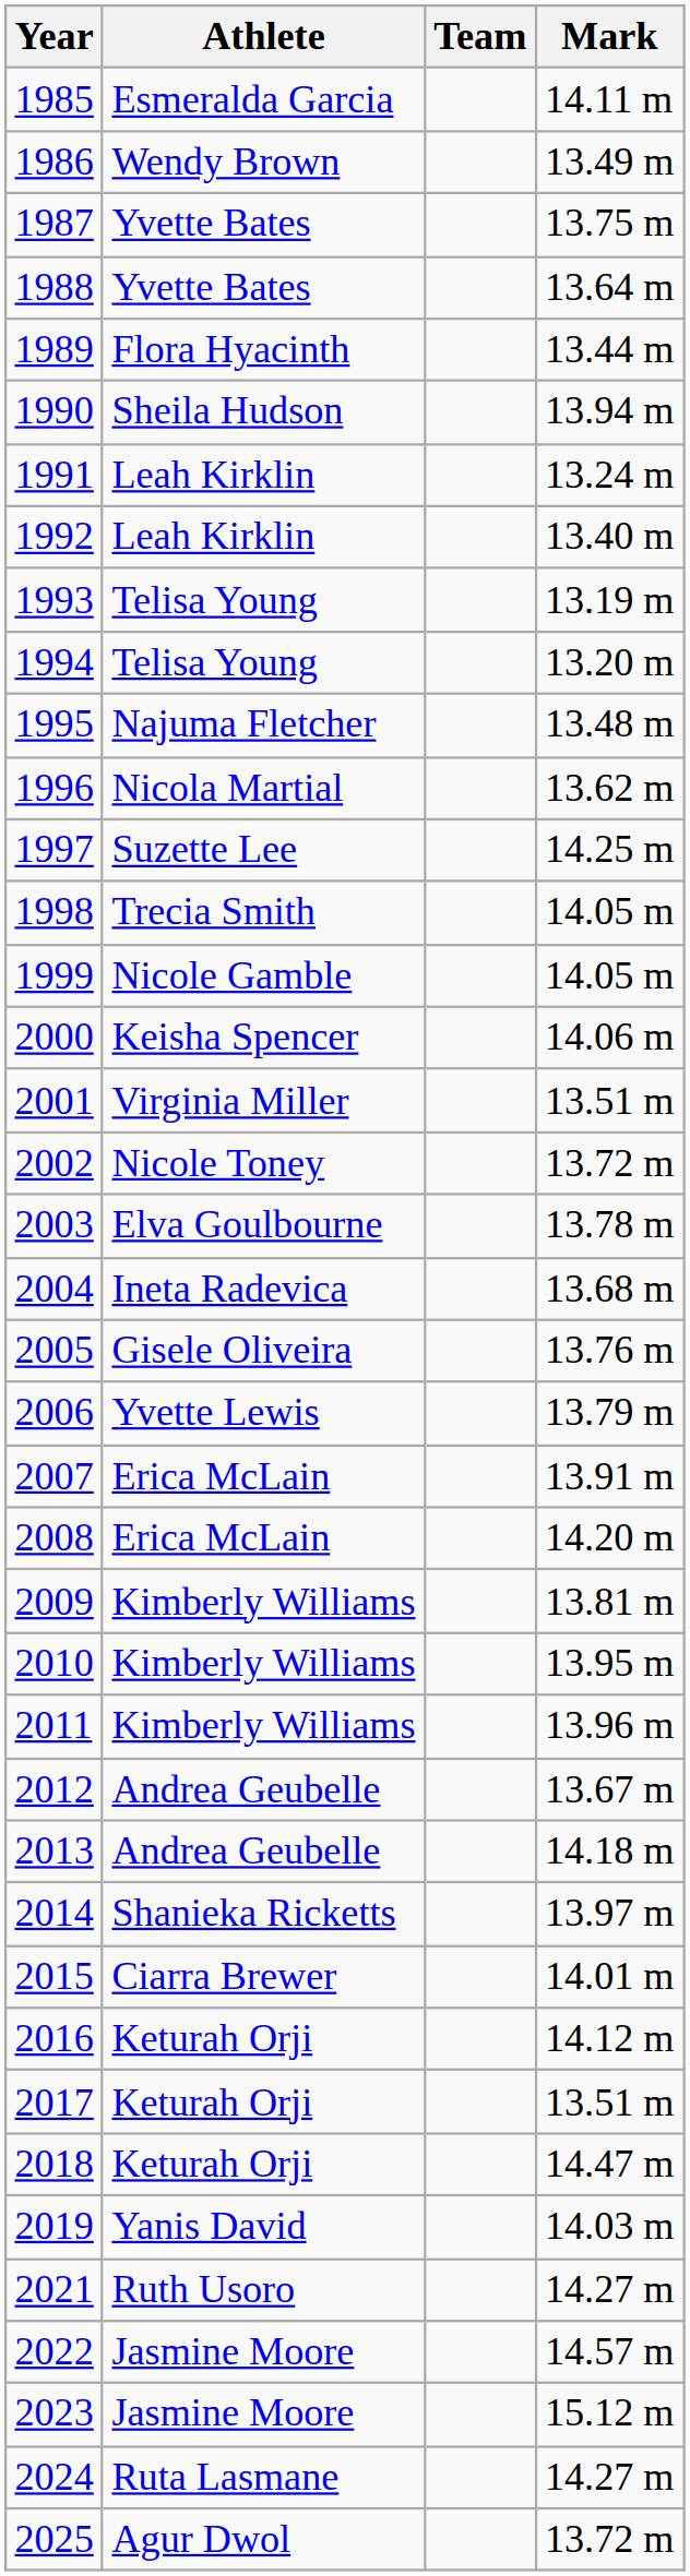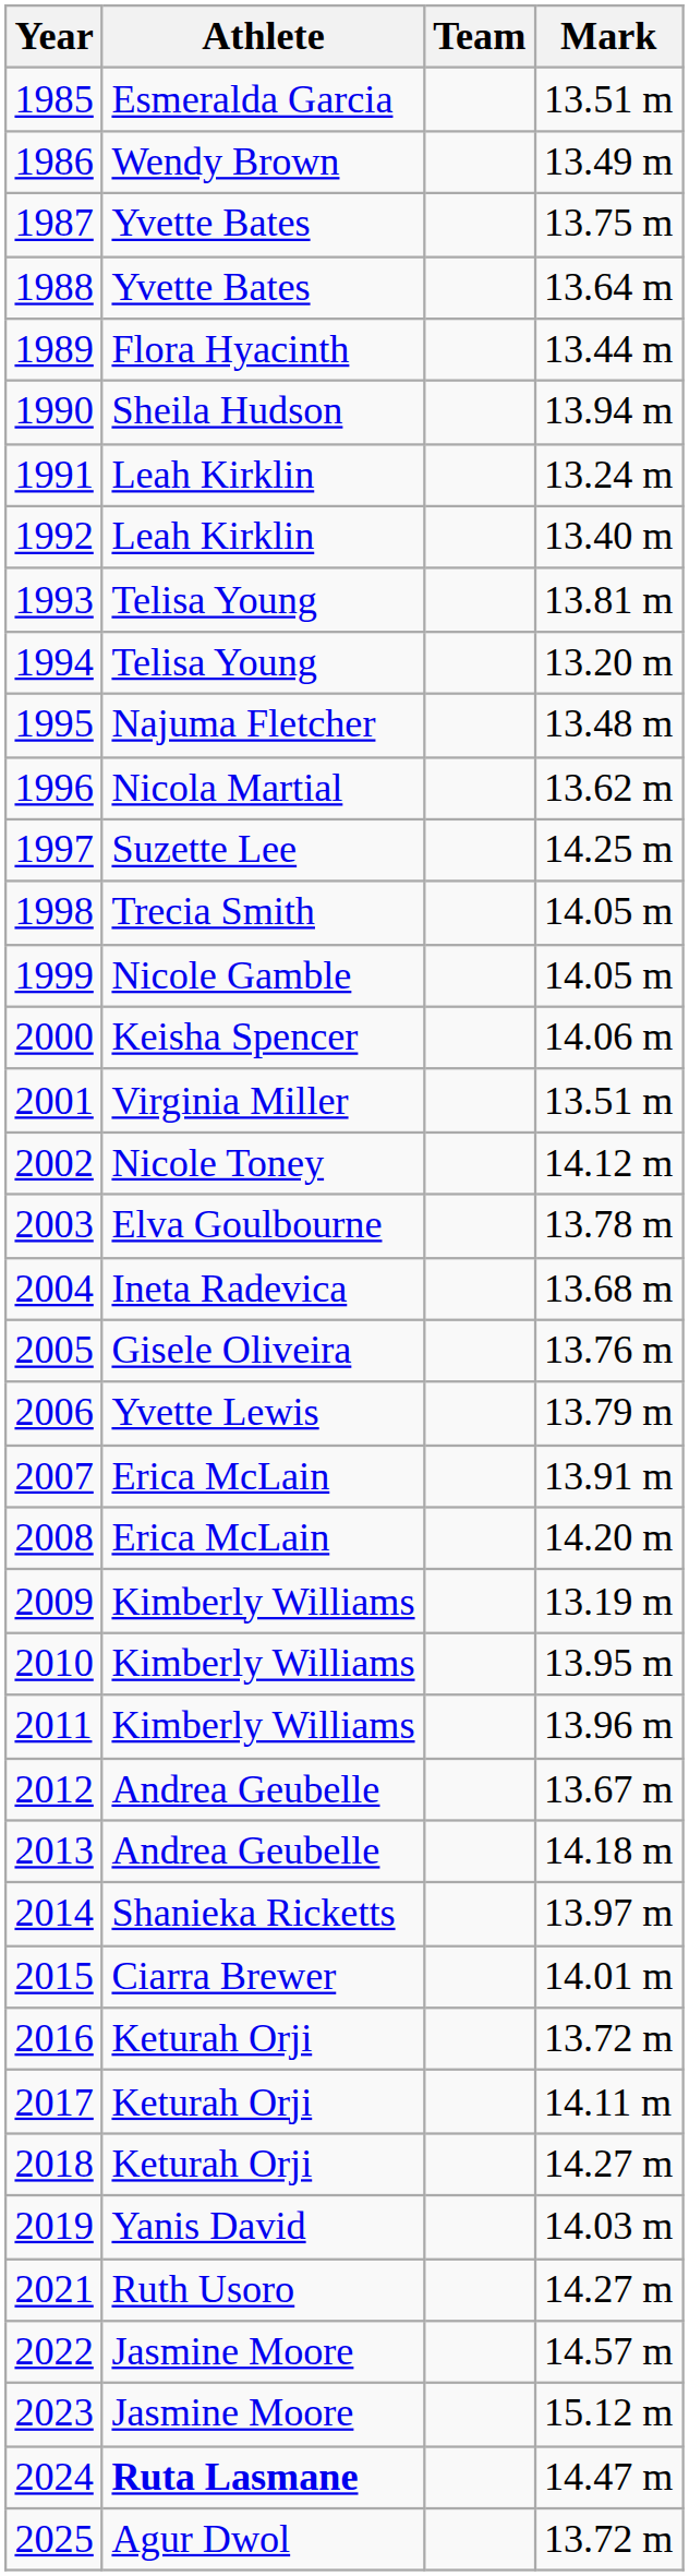1985 | Mark: 14.11 m -> 13.51 m
1993 | Mark: 13.19 m -> 13.81 m
2002 | Mark: 13.72 m -> 14.12 m
2009 | Mark: 13.81 m -> 13.19 m
2016 | Mark: 14.12 m -> 13.72 m
2017 | Mark: 13.51 m -> 14.11 m
2018 | Mark: 14.47 m -> 14.27 m
2024 | Athlete: normal -> bold
2024 | Mark: 14.27 m -> 14.47 m
